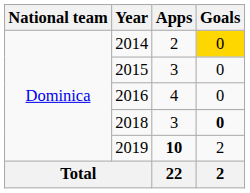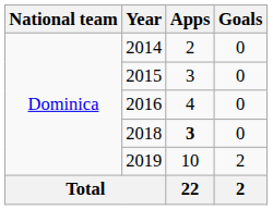2014 | Goals: gold background -> no background
2018 | Apps: normal -> bold
2018 | Goals: bold -> normal
2019 | Apps: bold -> normal
